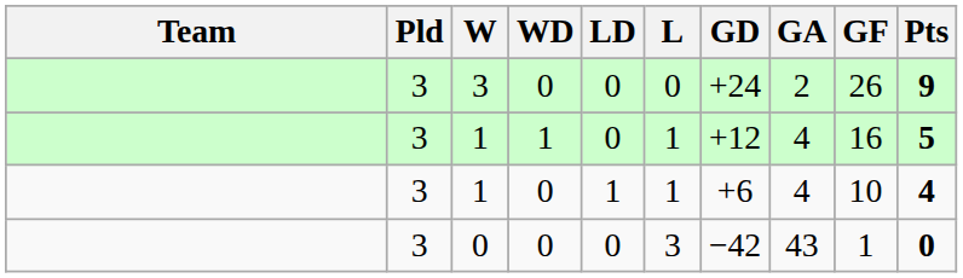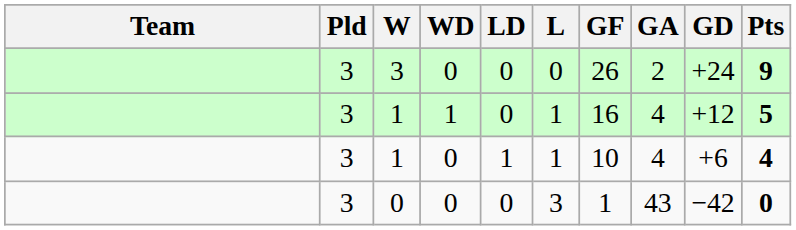columns swapped: GF <-> GD
